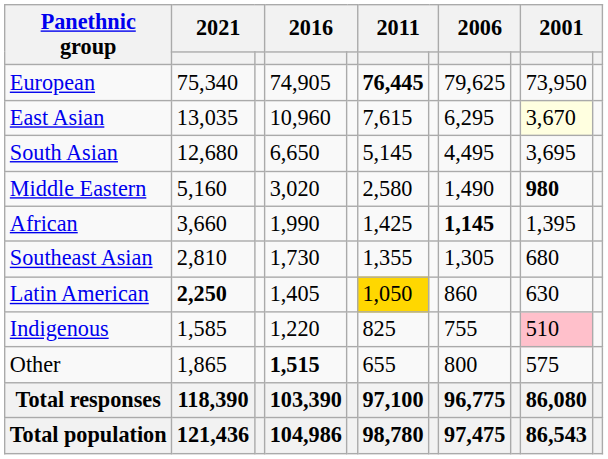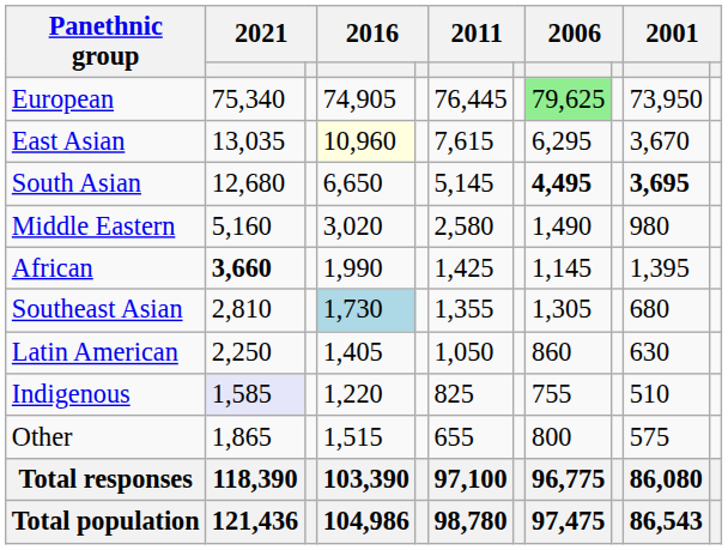European | column 6: bold -> normal
European | column 8: no background -> lightgreen background
East Asian | column 4: no background -> lightyellow background
East Asian | column 10: lightyellow background -> no background
South Asian | column 8: normal -> bold
South Asian | column 10: normal -> bold
Middle Eastern | column 10: bold -> normal
African | column 2: normal -> bold
African | column 8: bold -> normal
Southeast Asian | column 4: no background -> lightblue background
Latin American | column 2: bold -> normal
Latin American | column 6: gold background -> no background
Indigenous | column 2: no background -> lavender background
Indigenous | column 10: pink background -> no background
Other | column 4: bold -> normal
